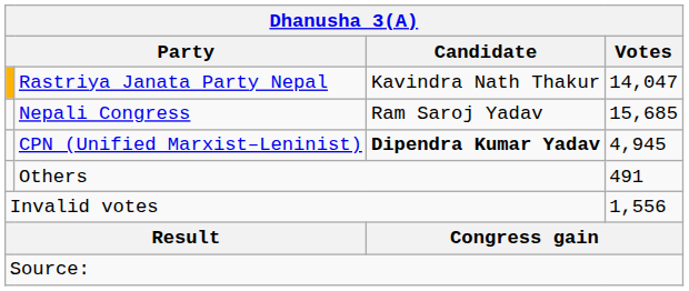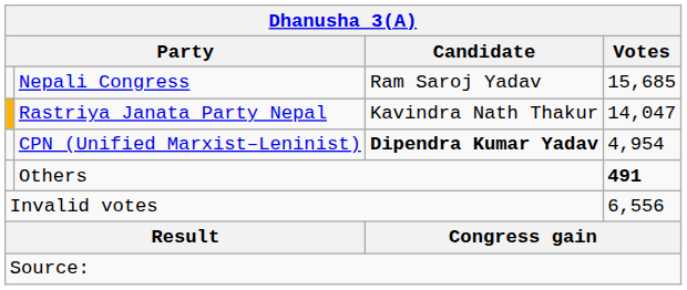rows swapped: Nepali Congress <-> Rastriya Janata Party Nepal
CPN (Unified Marxist–Leninist) | Votes: 4,945 -> 4,954
Others | Votes: normal -> bold
Invalid votes | Votes: 1,556 -> 6,556
